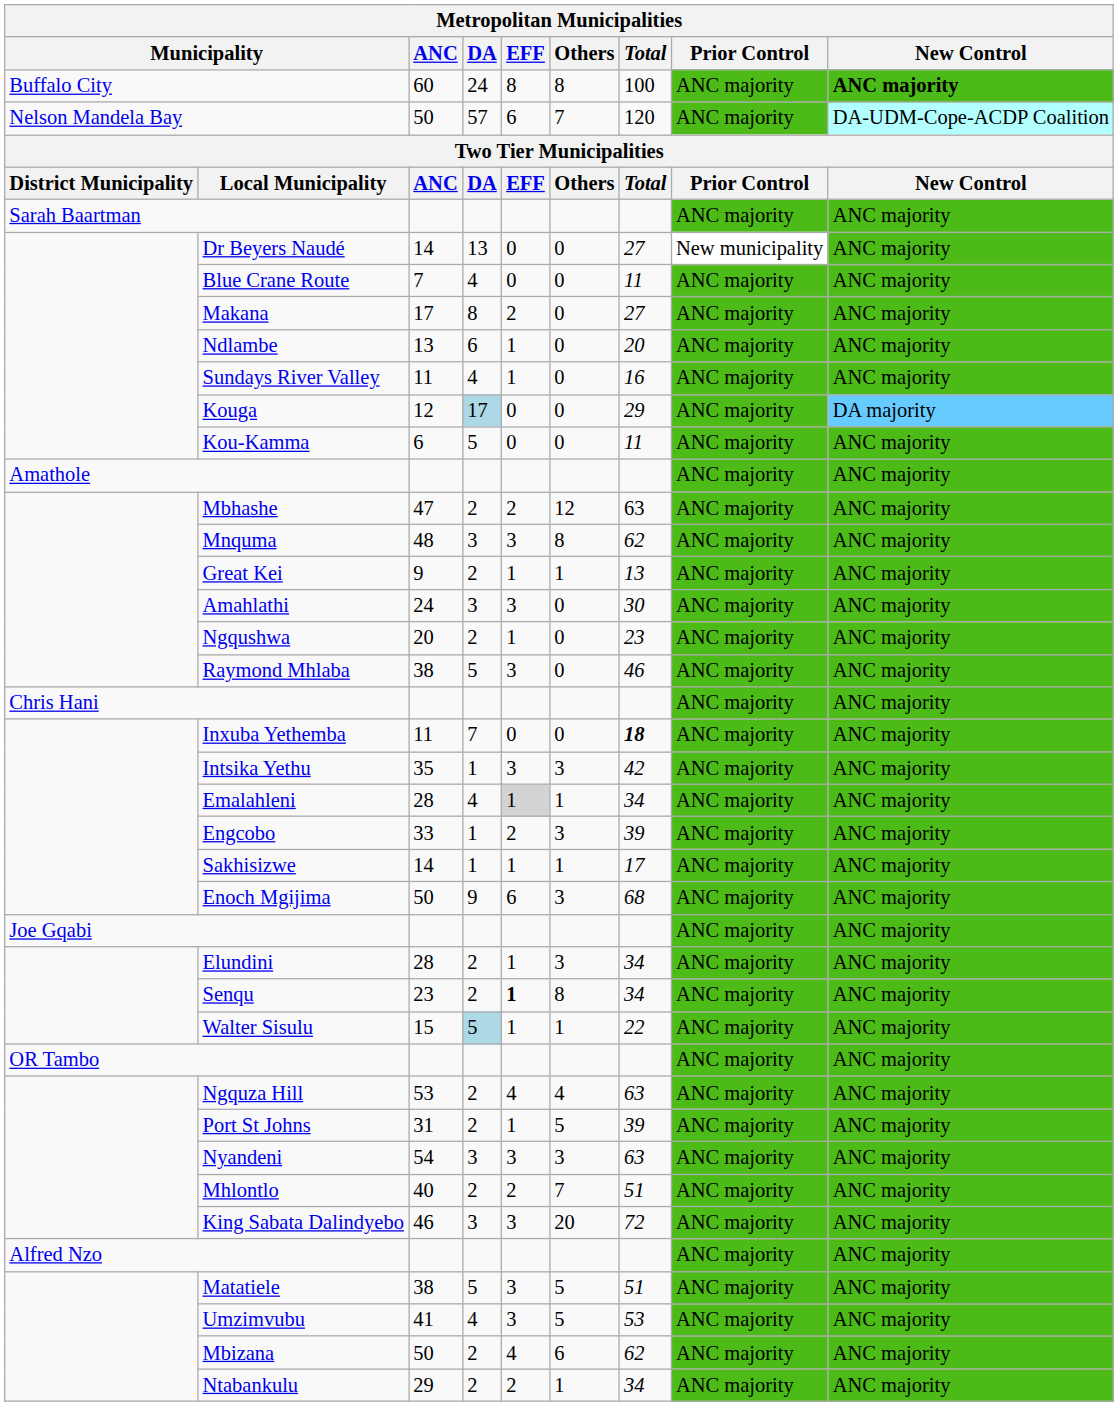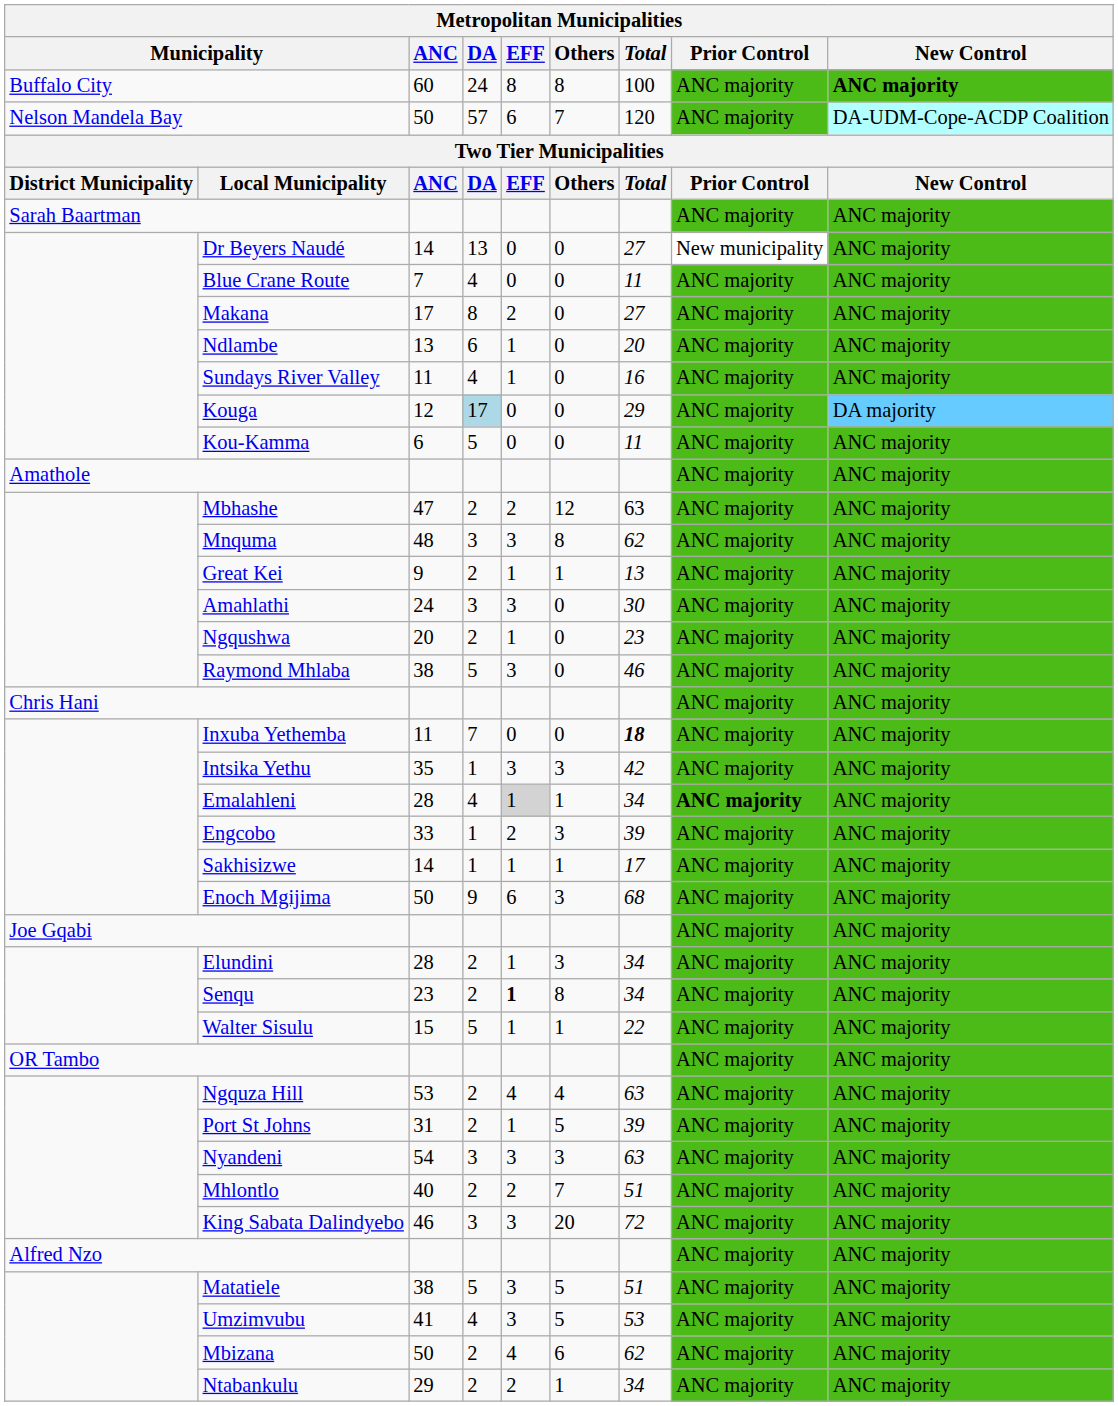Emalahleni | Prior Control: normal -> bold
Walter Sisulu | DA: lightblue background -> no background
